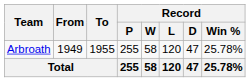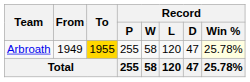Arbroath | To: no background -> gold background
Arbroath | Record / Win %: no background -> lightyellow background
